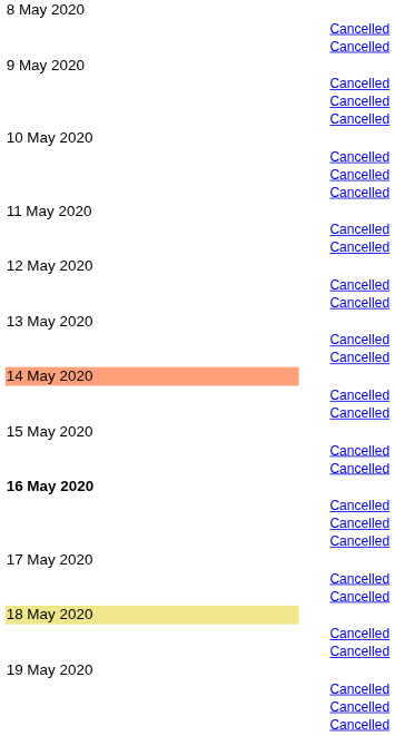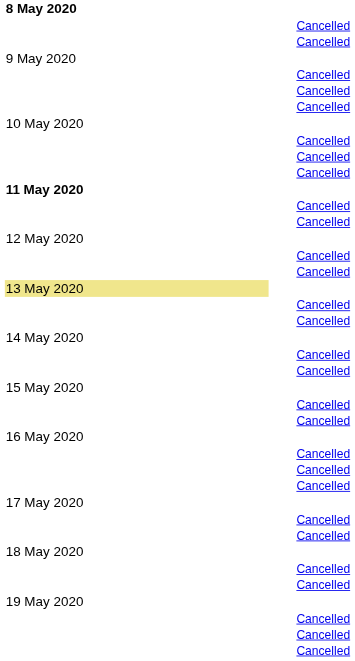8 May 2020 | column 1: normal -> bold
11 May 2020 | column 1: normal -> bold
13 May 2020 | column 1: no background -> khaki background
14 May 2020 | column 1: lightsalmon background -> no background
16 May 2020 | column 1: bold -> normal
18 May 2020 | column 1: khaki background -> no background
